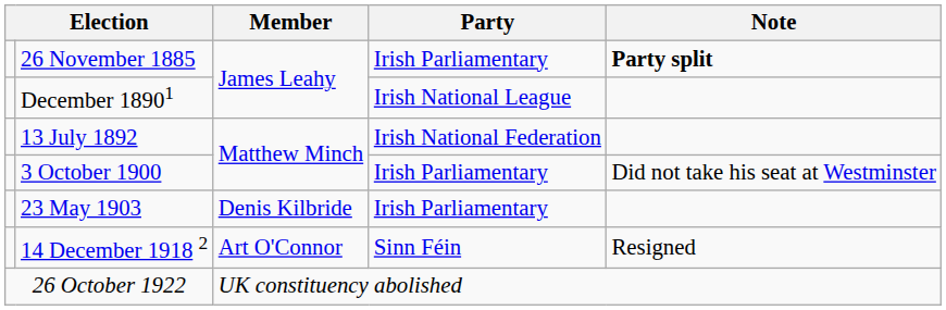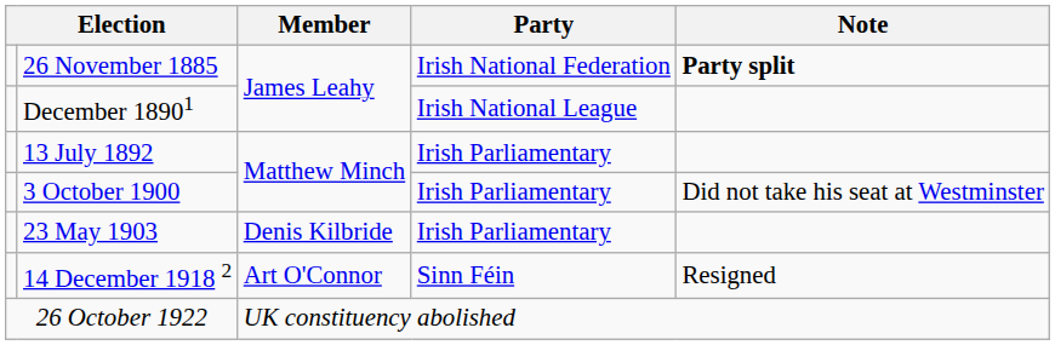26 November 1885 | Party: Irish Parliamentary -> Irish National Federation
13 July 1892 | Party: Irish National Federation -> Irish Parliamentary
